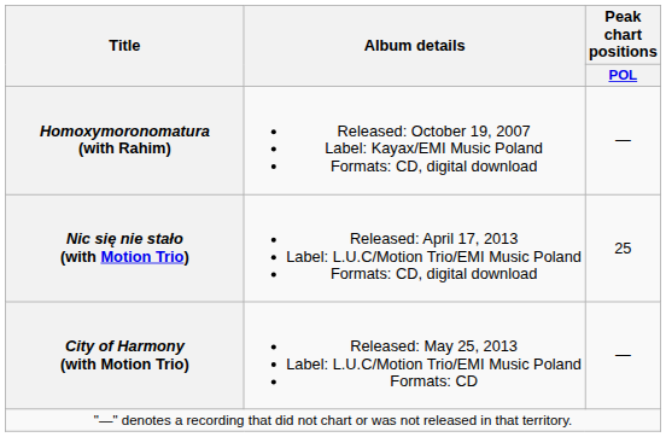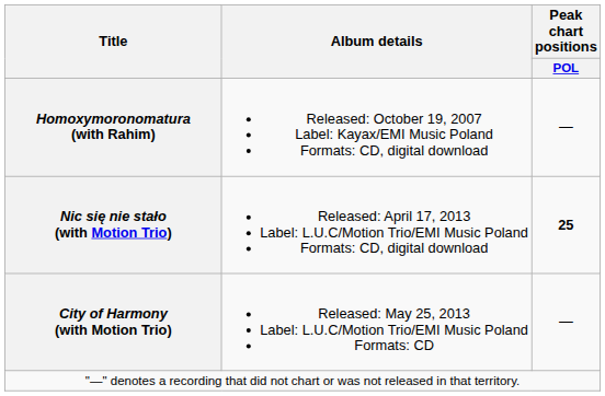Nic się nie stało (with Motion Trio) | Peak chart positions / POL: normal -> bold
